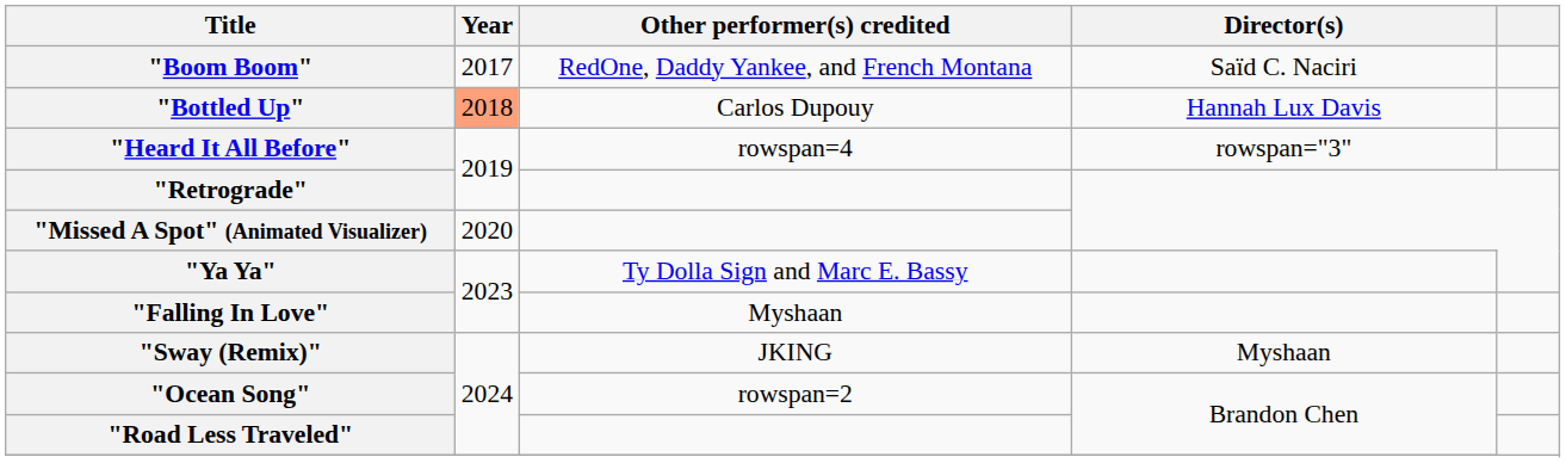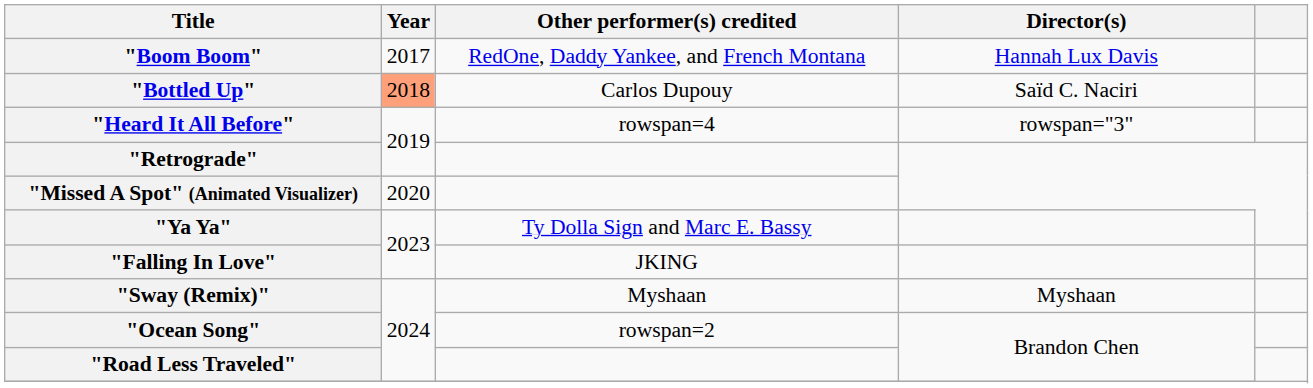"Boom Boom" | Director(s): Saïd C. Naciri -> Hannah Lux Davis
"Bottled Up" | Director(s): Hannah Lux Davis -> Saïd C. Naciri
"Falling In Love" | Other performer(s) credited: Myshaan -> JKING
"Sway (Remix)" | Other performer(s) credited: JKING -> Myshaan
